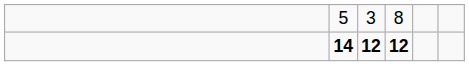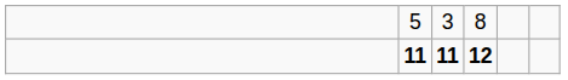row 2 | column 2: 14 -> 11
row 2 | column 3: 12 -> 11
